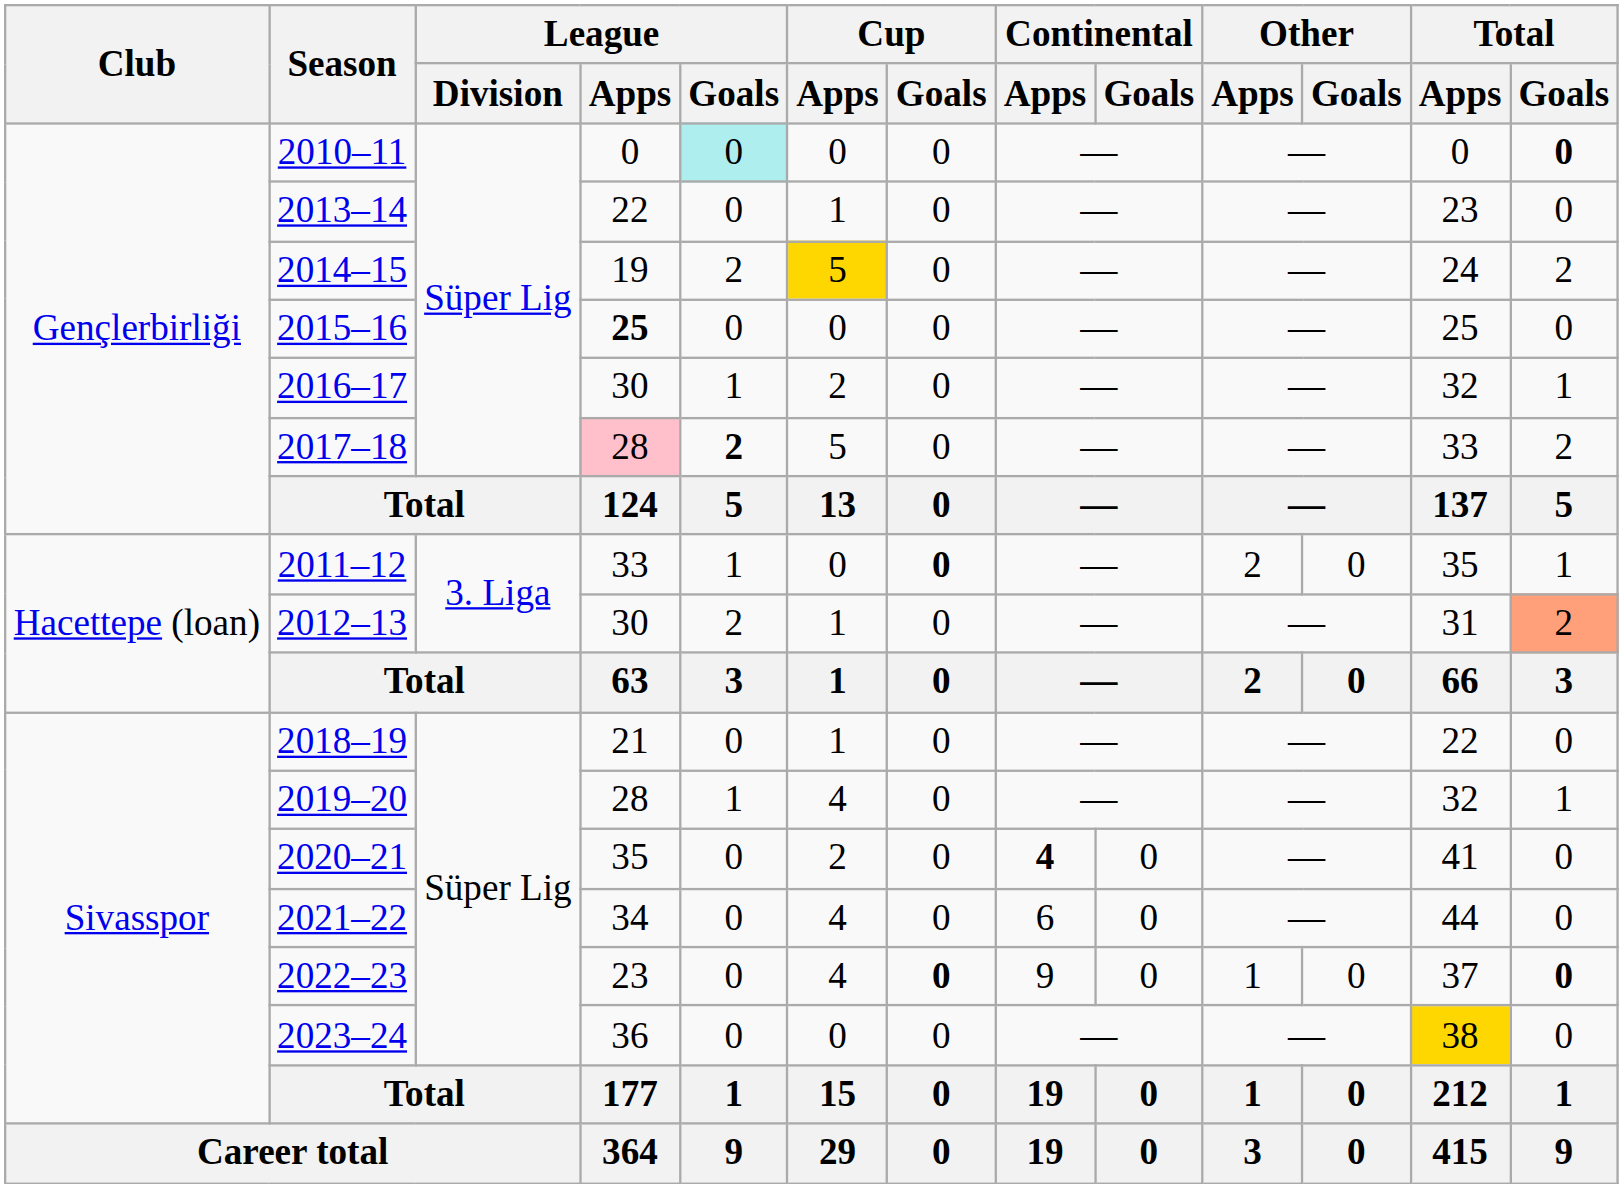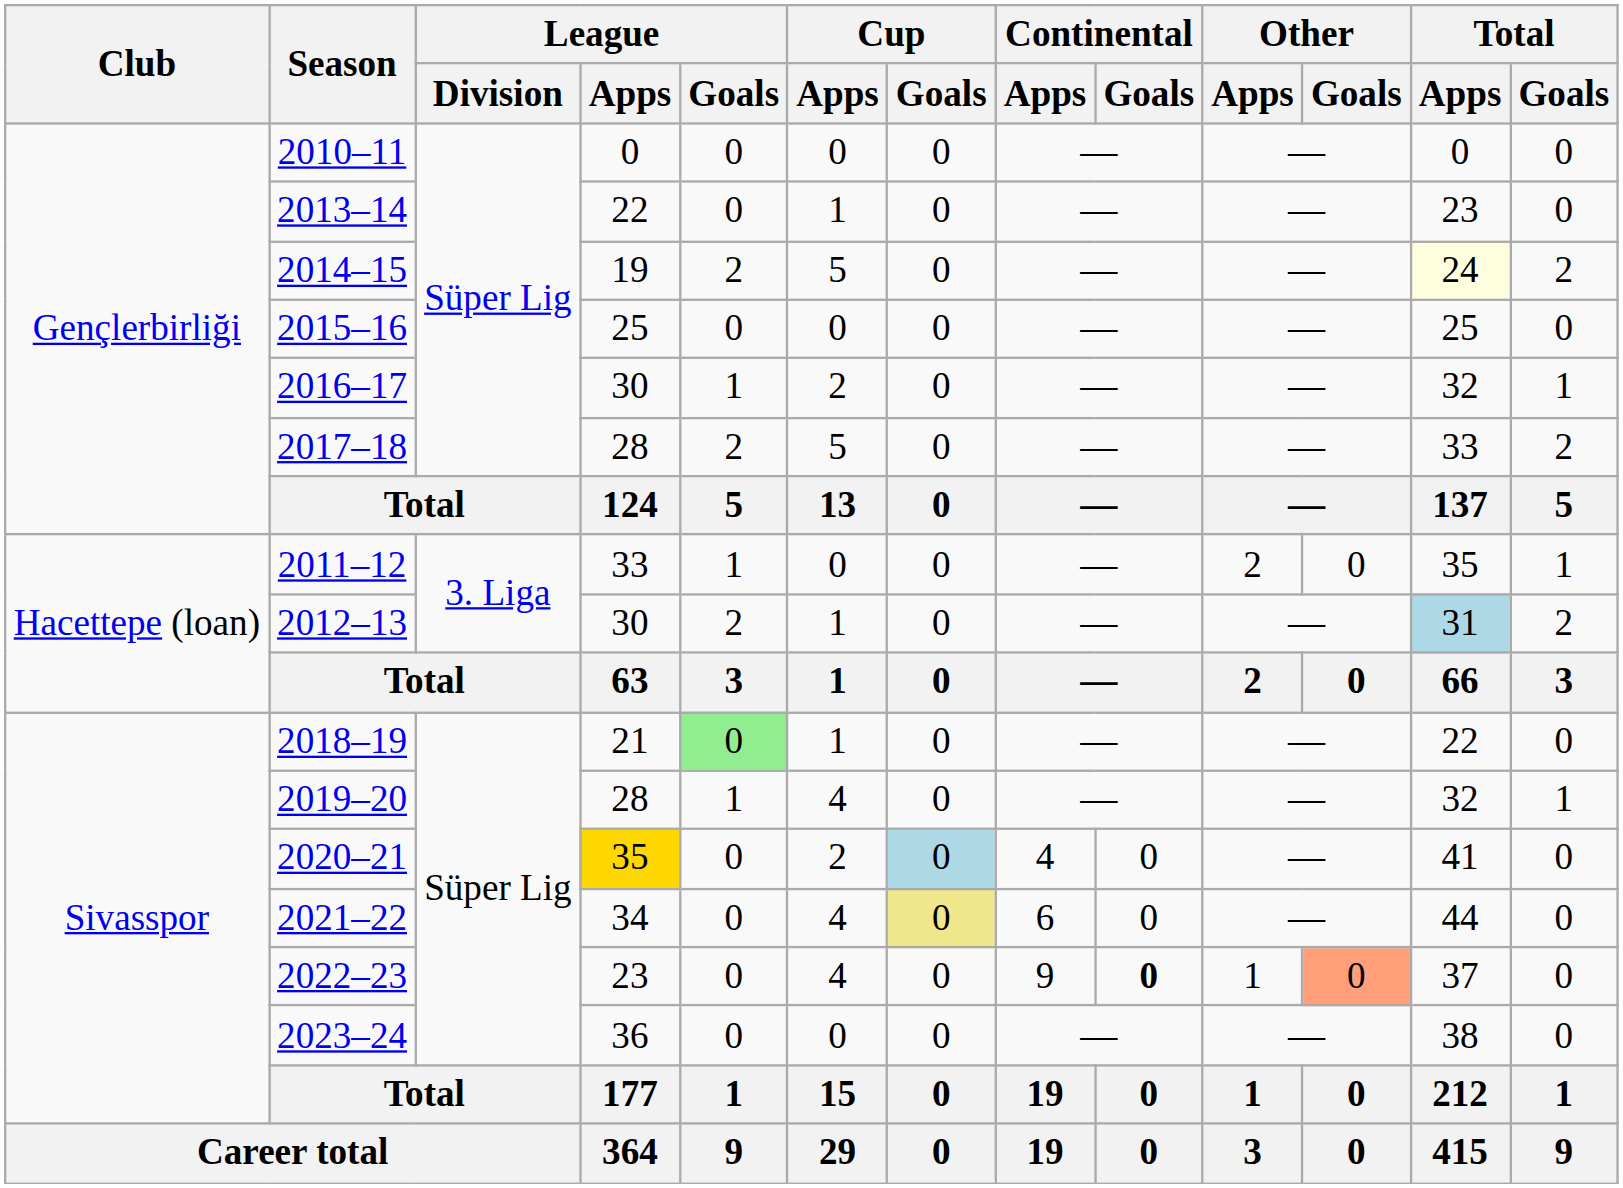2010–11 | League / Goals: paleturquoise background -> no background
2010–11 | Total / Goals: bold -> normal
2014–15 | Cup / Apps: gold background -> no background
2014–15 | Total / Apps: no background -> lightyellow background
2015–16 | League / Apps: bold -> normal
2017–18 | League / Apps: pink background -> no background
2017–18 | League / Goals: bold -> normal
2011–12 | Cup / Goals: bold -> normal
2012–13 | Total / Apps: no background -> lightblue background
2012–13 | Total / Goals: lightsalmon background -> no background
2018–19 | League / Goals: no background -> lightgreen background
2020–21 | League / Apps: no background -> gold background
2020–21 | Cup / Goals: no background -> lightblue background
2020–21 | Continental / Apps: bold -> normal
2021–22 | Cup / Goals: no background -> khaki background
2022–23 | Cup / Goals: bold -> normal
2022–23 | Continental / Goals: normal -> bold
2022–23 | Other / Goals: no background -> lightsalmon background
2022–23 | Total / Goals: bold -> normal
2023–24 | Total / Apps: gold background -> no background
